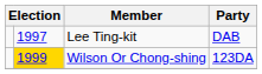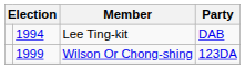Lee Ting-kit | column 2: 1997 -> 1994
Wilson Or Chong-shing | column 2: gold background -> no background
